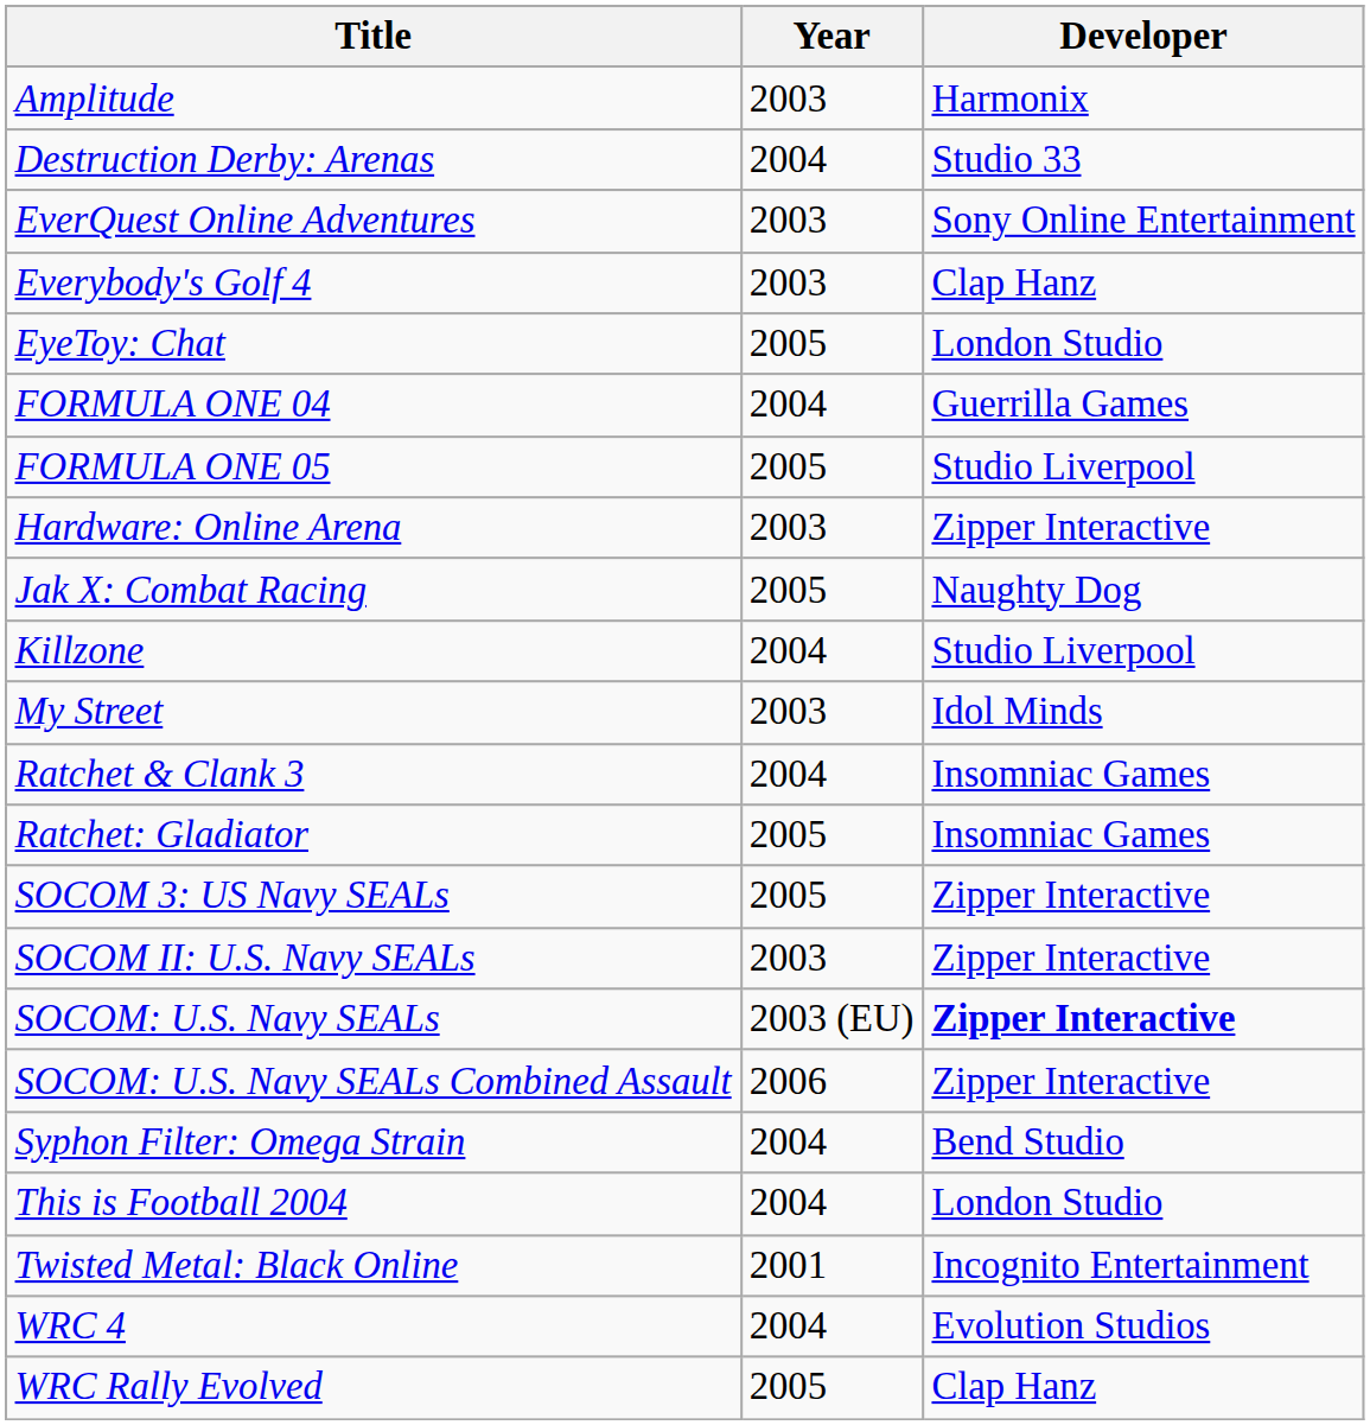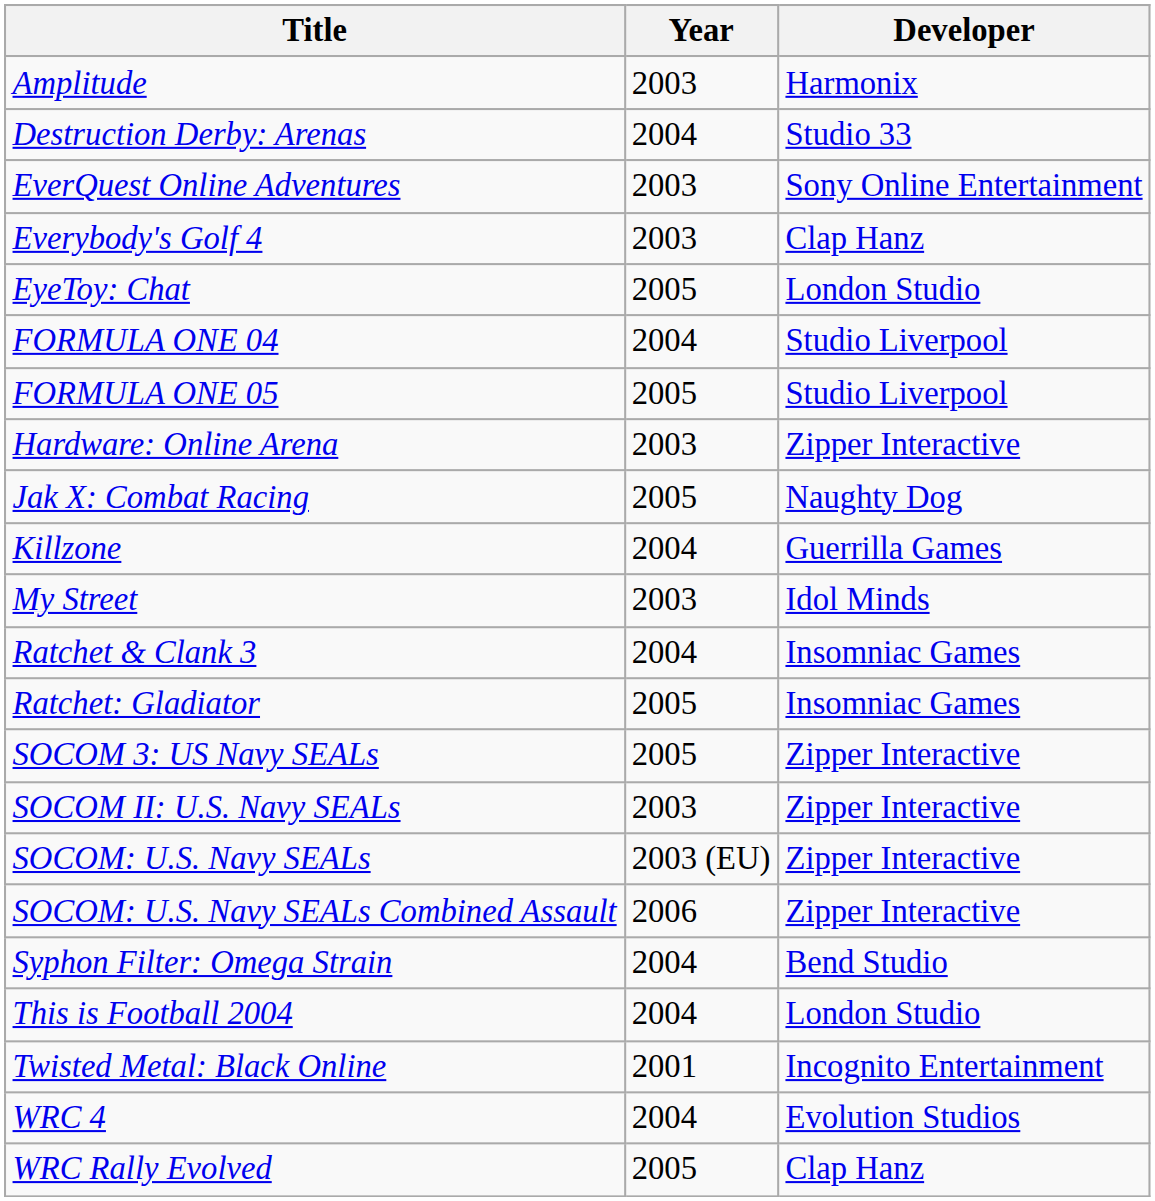FORMULA ONE 04 | Developer: Guerrilla Games -> Studio Liverpool
Killzone | Developer: Studio Liverpool -> Guerrilla Games
SOCOM: U.S. Navy SEALs | Developer: bold -> normal
